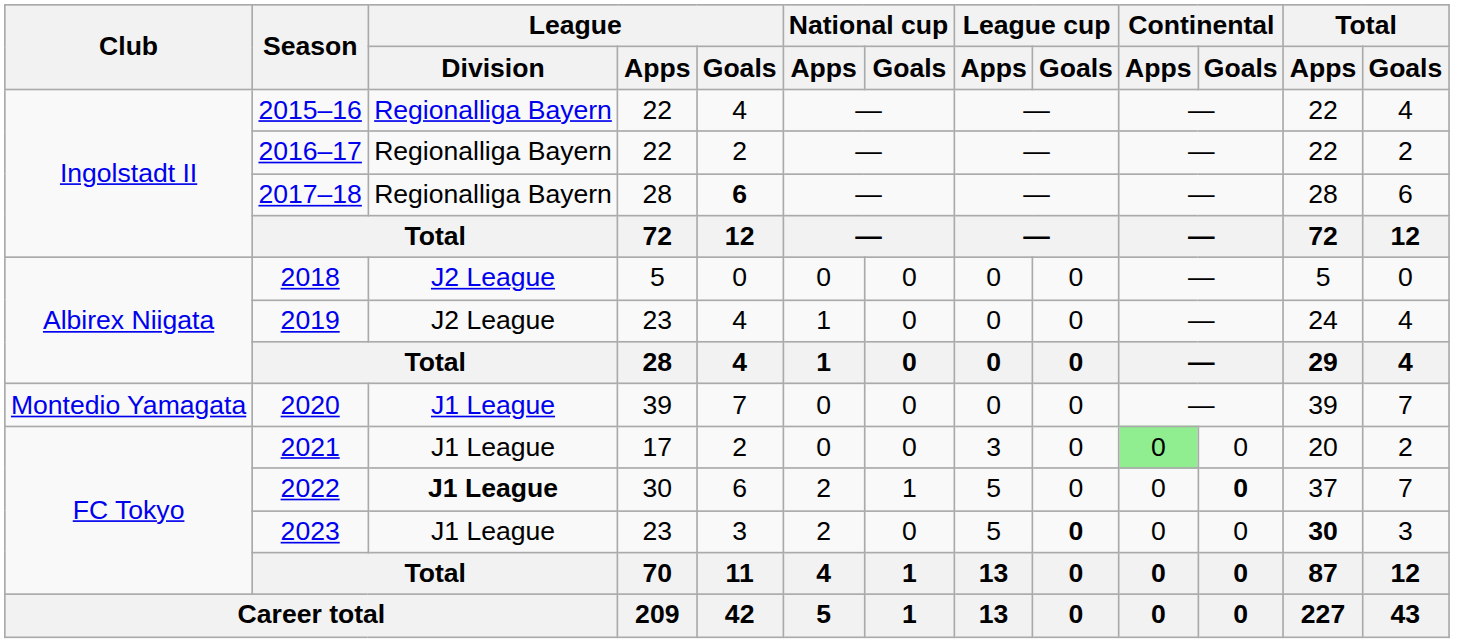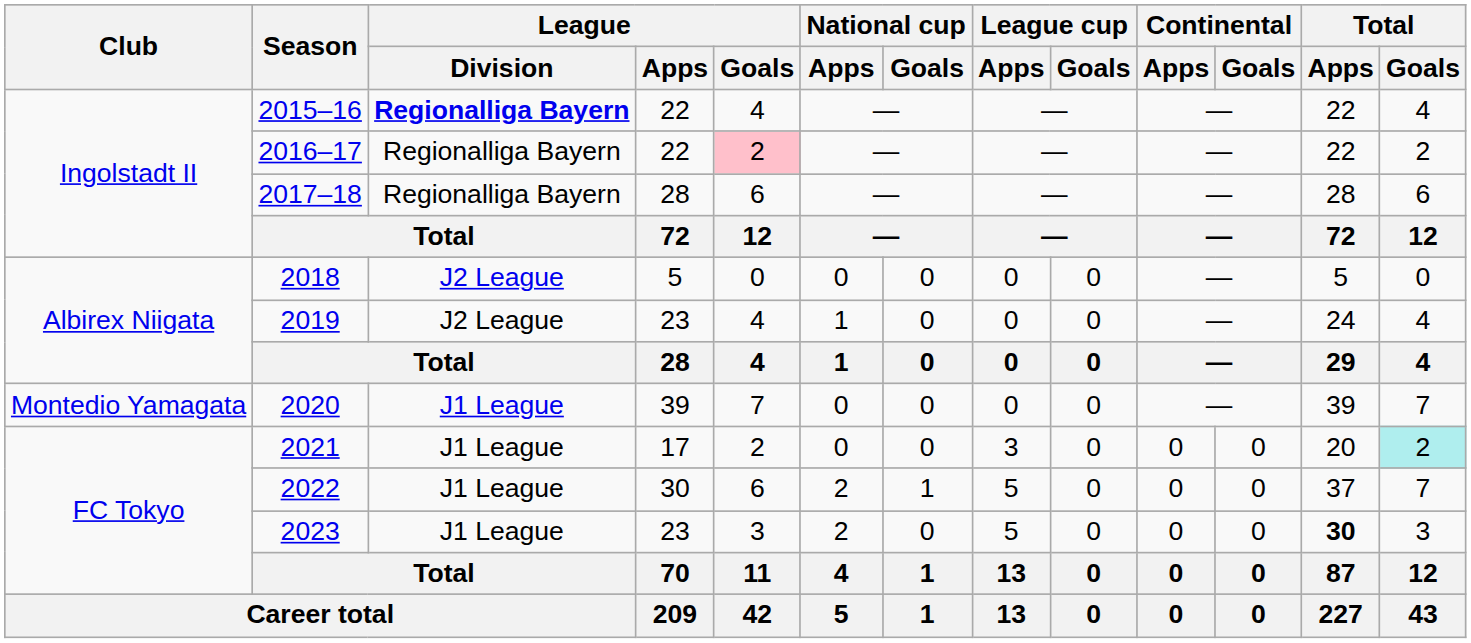2015–16 | League / Division: normal -> bold
2016–17 | League / Goals: no background -> pink background
2017–18 | League / Goals: bold -> normal
2021 | Continental / Apps: lightgreen background -> no background
2021 | Total / Goals: no background -> paleturquoise background
2022 | League / Division: bold -> normal
2022 | Continental / Goals: bold -> normal
2023 | League cup / Goals: bold -> normal
